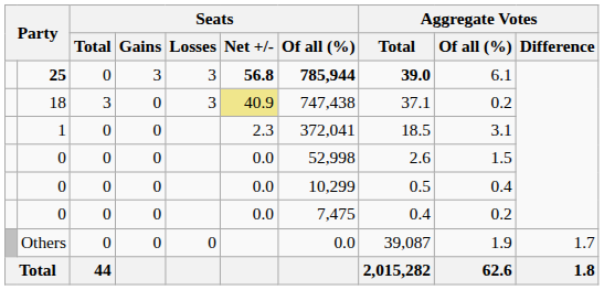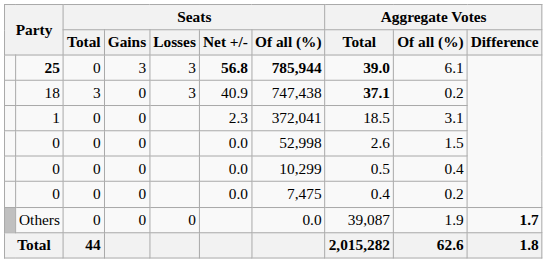18 | Seats / Net +/-: khaki background -> no background
18 | Aggregate Votes / Total: normal -> bold
Others | Aggregate Votes / Difference: normal -> bold
